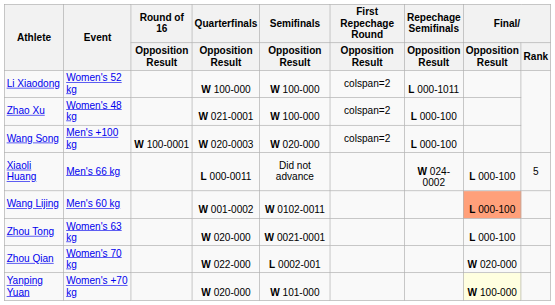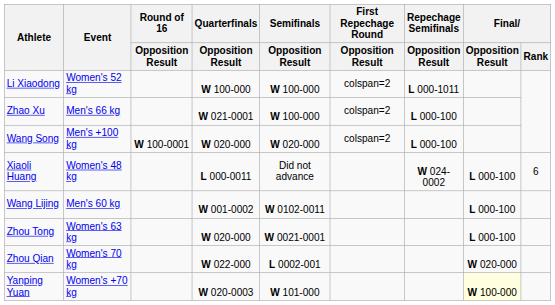Zhao Xu | Event: Women's 48 kg -> Men's 66 kg
Wang Song | Quarterfinals / Opposition Result: W 020-0003 -> W 020-000
Xiaoli Huang | Event: Men's 66 kg -> Women's 48 kg
Xiaoli Huang | Final / Rank: 5 -> 6
Wang Lijing | Final / Opposition Result: lightsalmon background -> no background
Yanping Yuan | Quarterfinals / Opposition Result: W 020-000 -> W 020-0003
